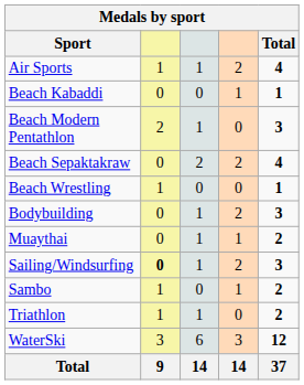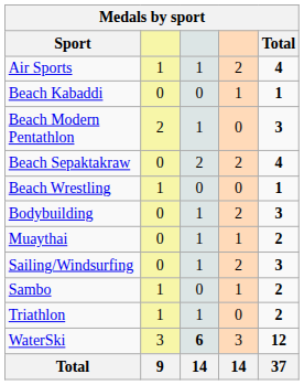Sailing/Windsurfing | column 2: bold -> normal
WaterSki | column 3: normal -> bold
